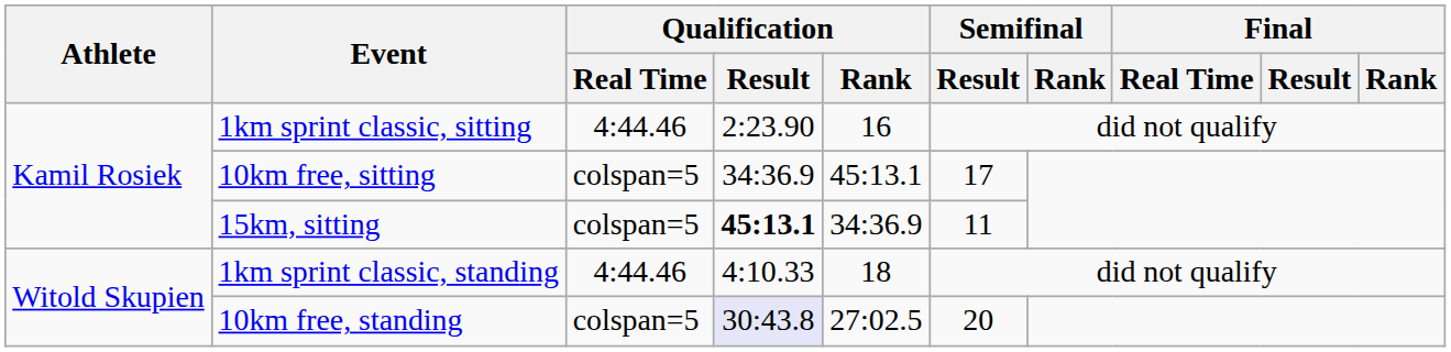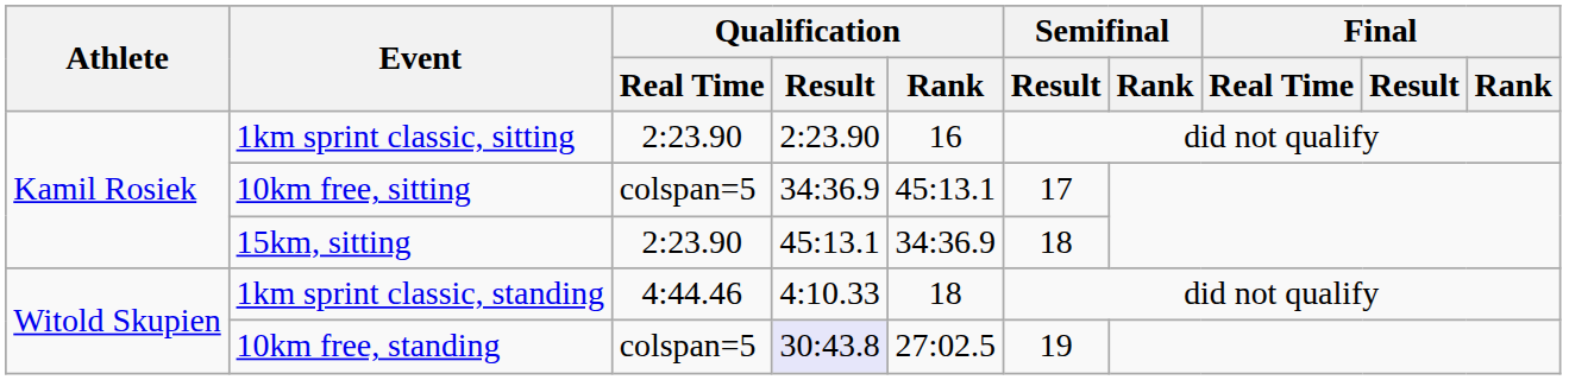1km sprint classic, sitting | Qualification / Real Time: 4:44.46 -> 2:23.90
15km, sitting | Qualification / Real Time: colspan=5 -> 2:23.90
15km, sitting | Qualification / Result: bold -> normal
15km, sitting | Semifinal / Result: 11 -> 18
10km free, standing | Semifinal / Result: 20 -> 19
